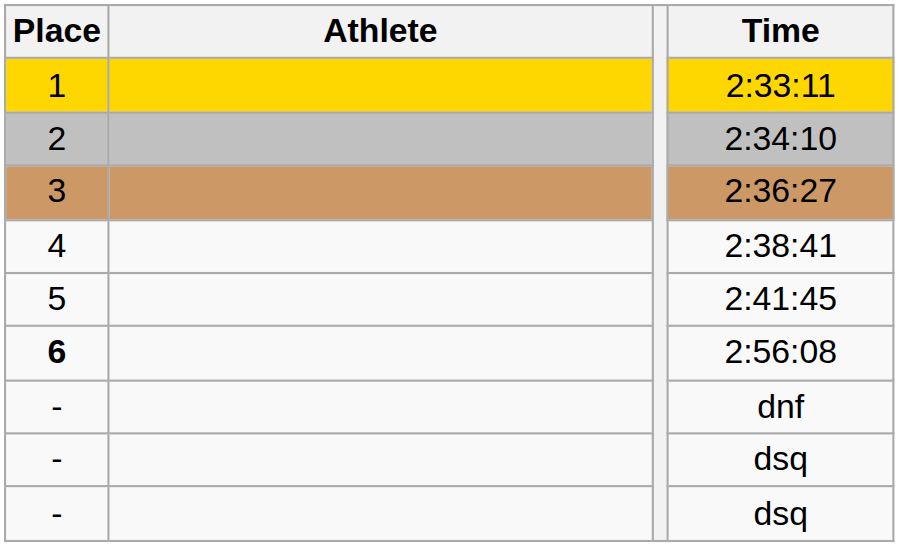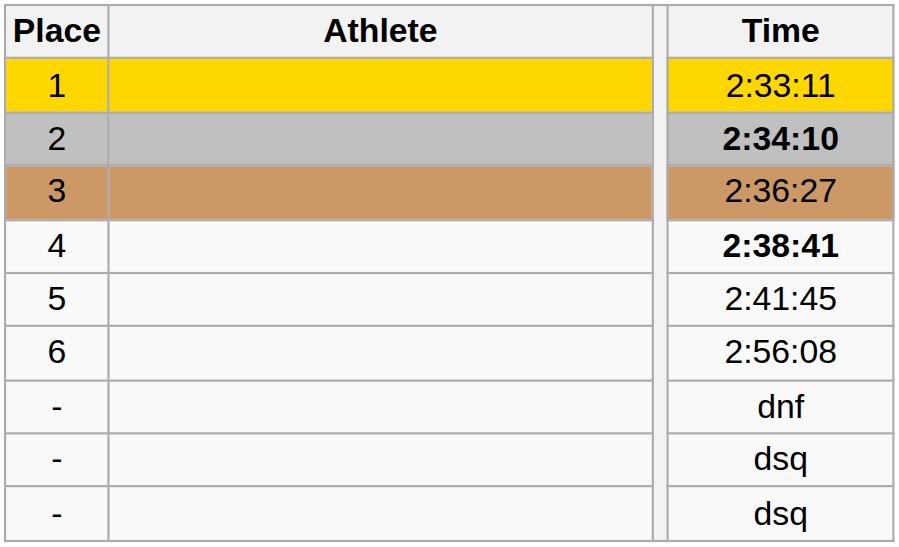2:34:10 | Time: normal -> bold
2:38:41 | Time: normal -> bold
2:56:08 | Place: bold -> normal
